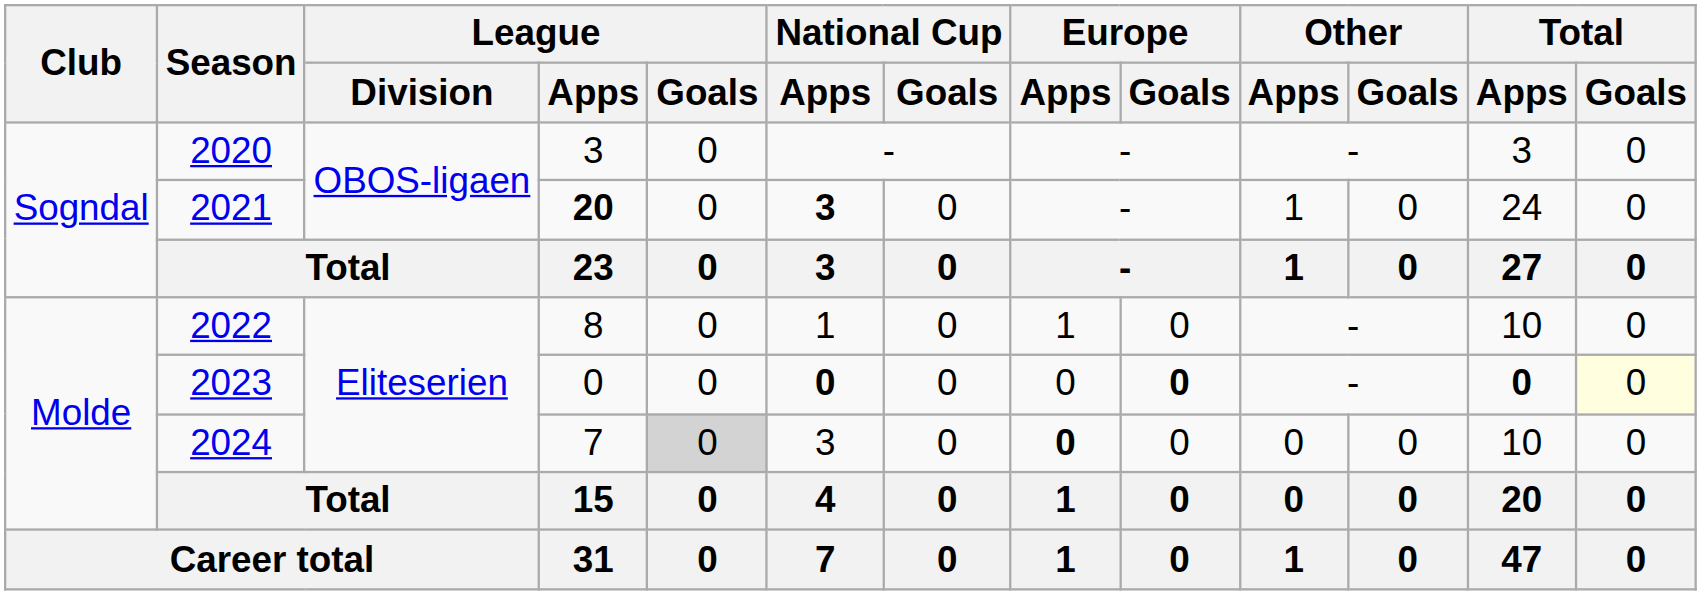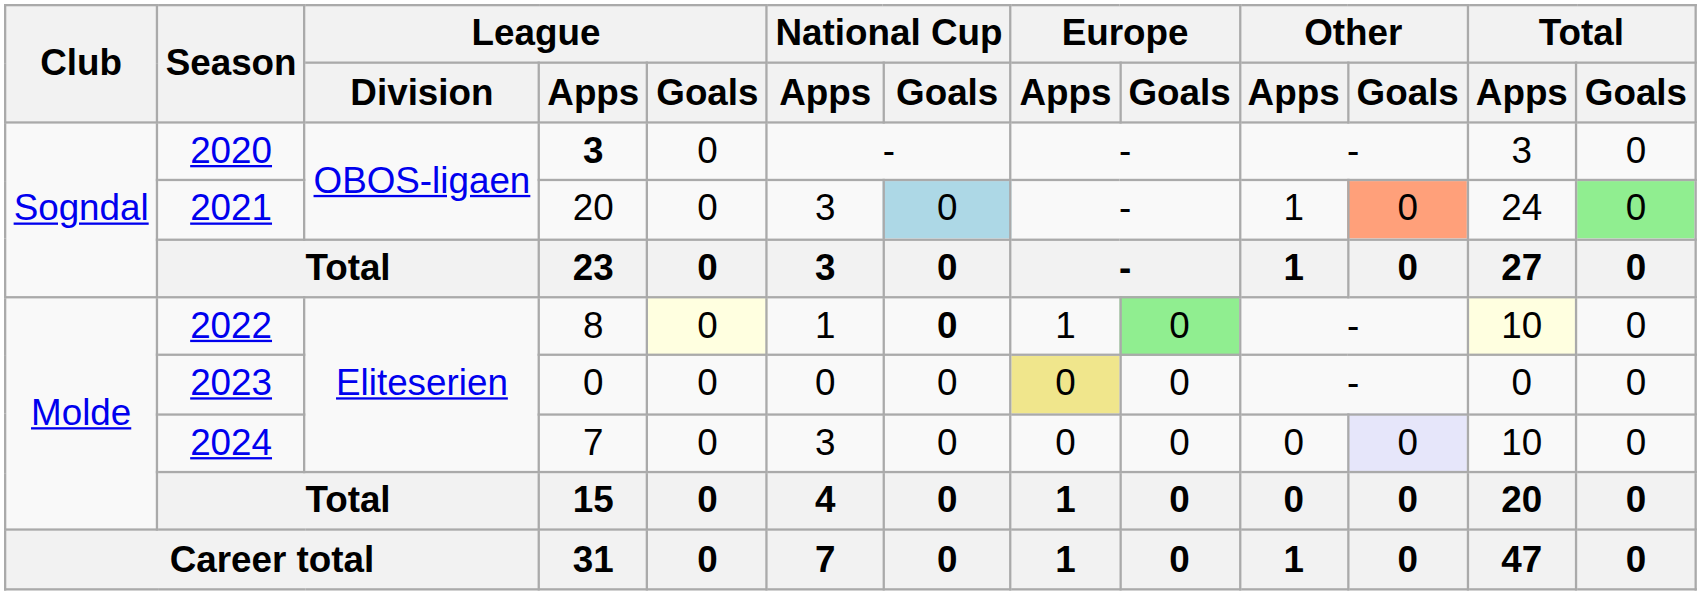2020 | League / Apps: normal -> bold
2021 | League / Apps: bold -> normal
2021 | National Cup / Apps: bold -> normal
2021 | National Cup / Goals: no background -> lightblue background
2021 | Other / Goals: no background -> lightsalmon background
2021 | Total / Goals: no background -> lightgreen background
2022 | League / Goals: no background -> lightyellow background
2022 | National Cup / Goals: normal -> bold
2022 | Europe / Goals: no background -> lightgreen background
2022 | Total / Apps: no background -> lightyellow background
2023 | National Cup / Apps: bold -> normal
2023 | Europe / Apps: no background -> khaki background
2023 | Europe / Goals: bold -> normal
2023 | Total / Apps: bold -> normal
2023 | Total / Goals: lightyellow background -> no background
2024 | League / Goals: lightgrey background -> no background
2024 | Europe / Apps: bold -> normal
2024 | Other / Goals: no background -> lavender background
